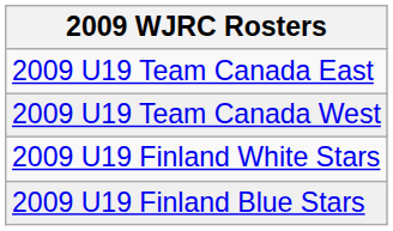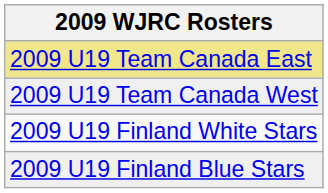row 2 | column 1: no background -> khaki background
